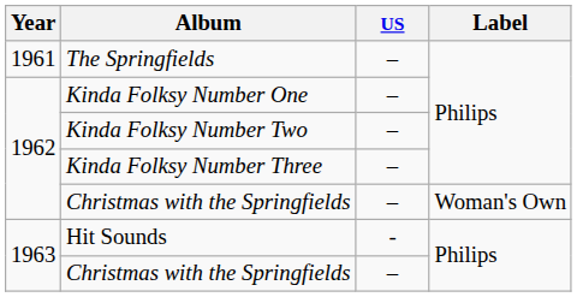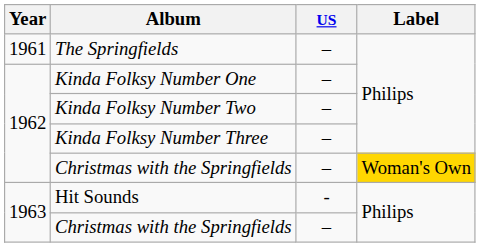1962 / Christmas with the Springfields | Label: no background -> gold background
